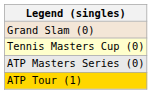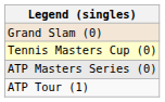row 5 | column 1: gold background -> no background
